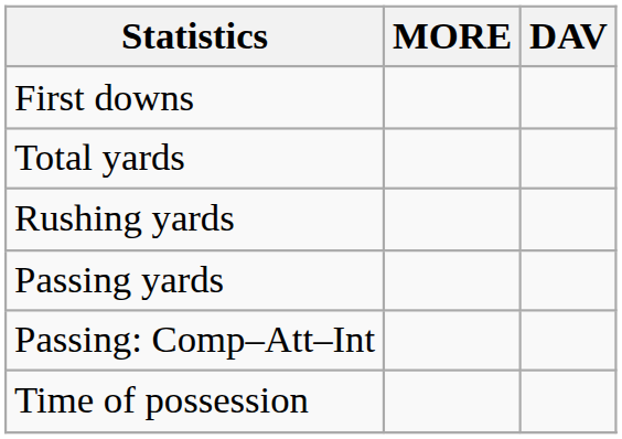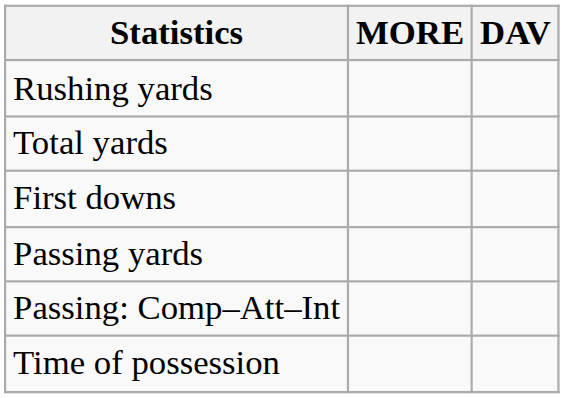rows swapped: First downs <-> Rushing yards
